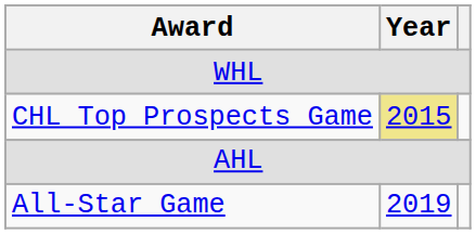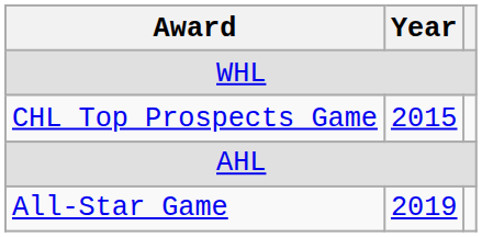CHL Top Prospects Game | Year: khaki background -> no background
